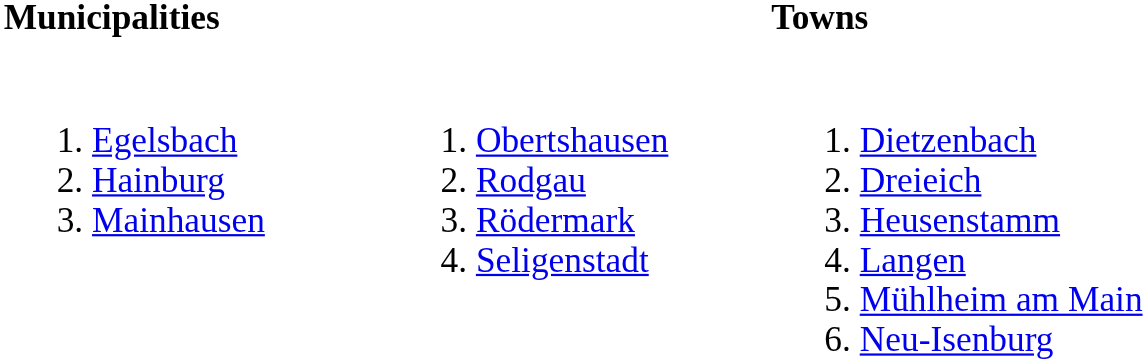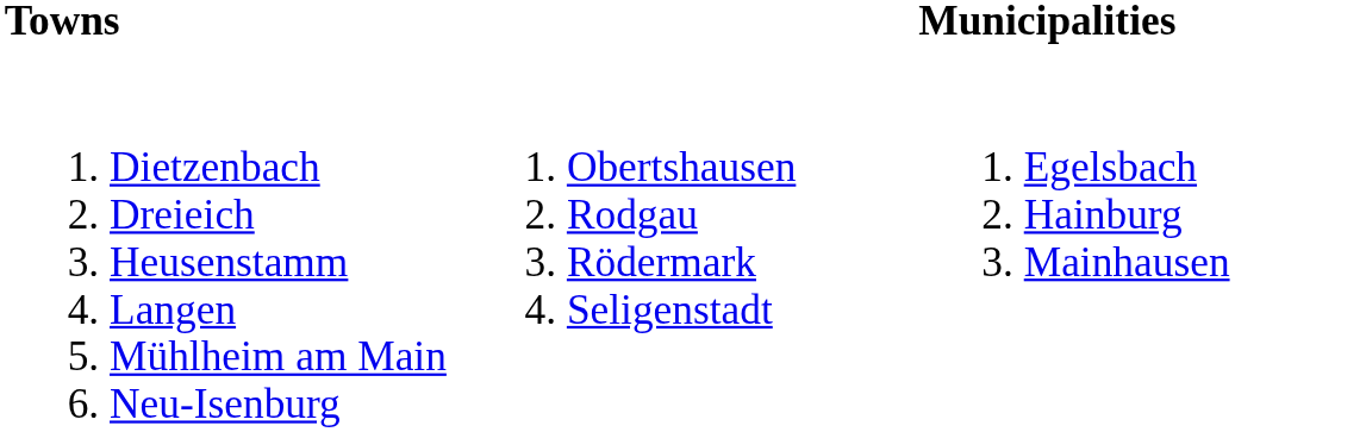columns swapped: Towns <-> Municipalities
